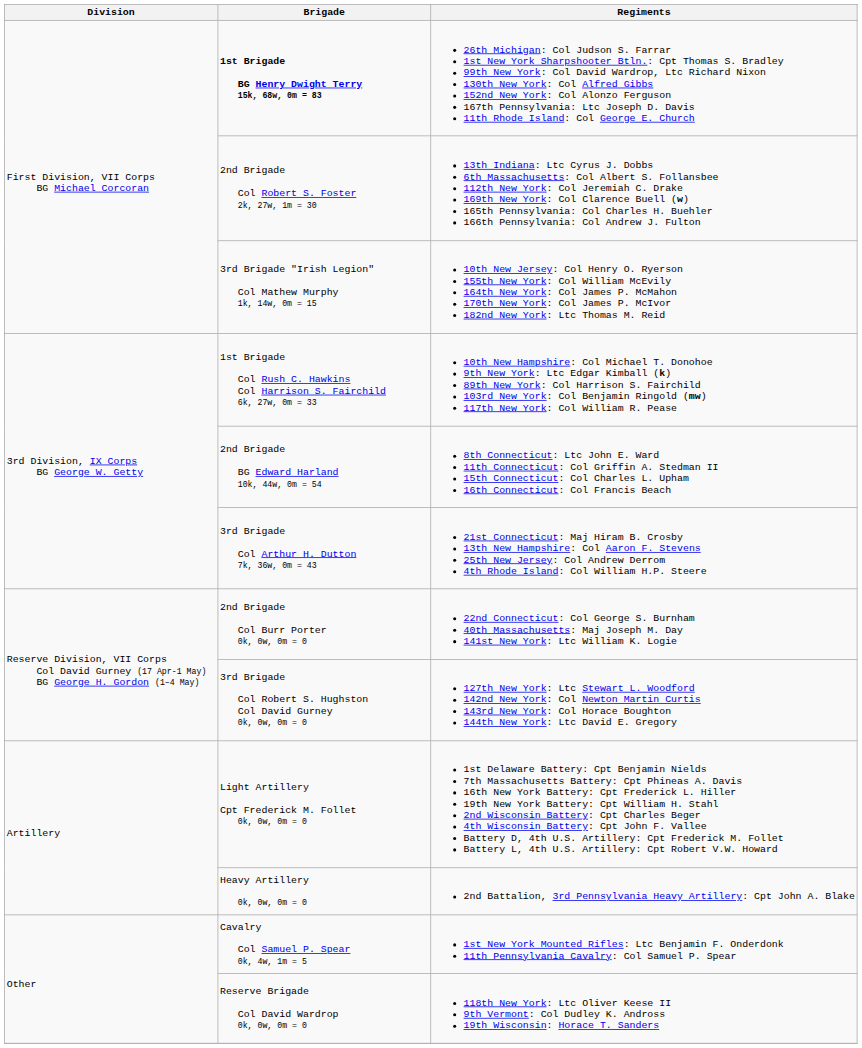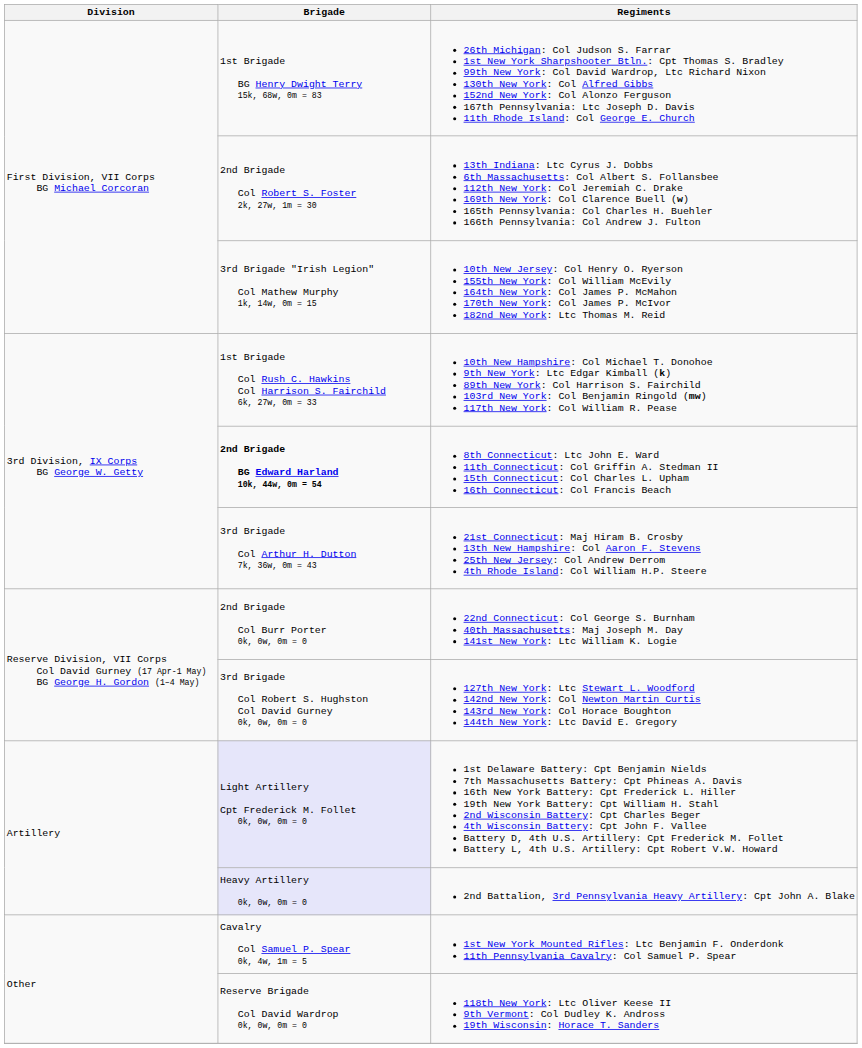1st Brigade BG Henry Dwight Terry 15k, 68w, 0m = 83 | Brigade: bold -> normal
2nd Brigade BG Edward Harland 10k, 44w, 0m = 54 | Brigade: normal -> bold
Light Artillery Cpt Frederick M. Follet 0k, 0w, 0m = 0 | Brigade: no background -> lavender background
Heavy Artillery 0k, 0w, 0m = 0 | Brigade: no background -> lavender background
